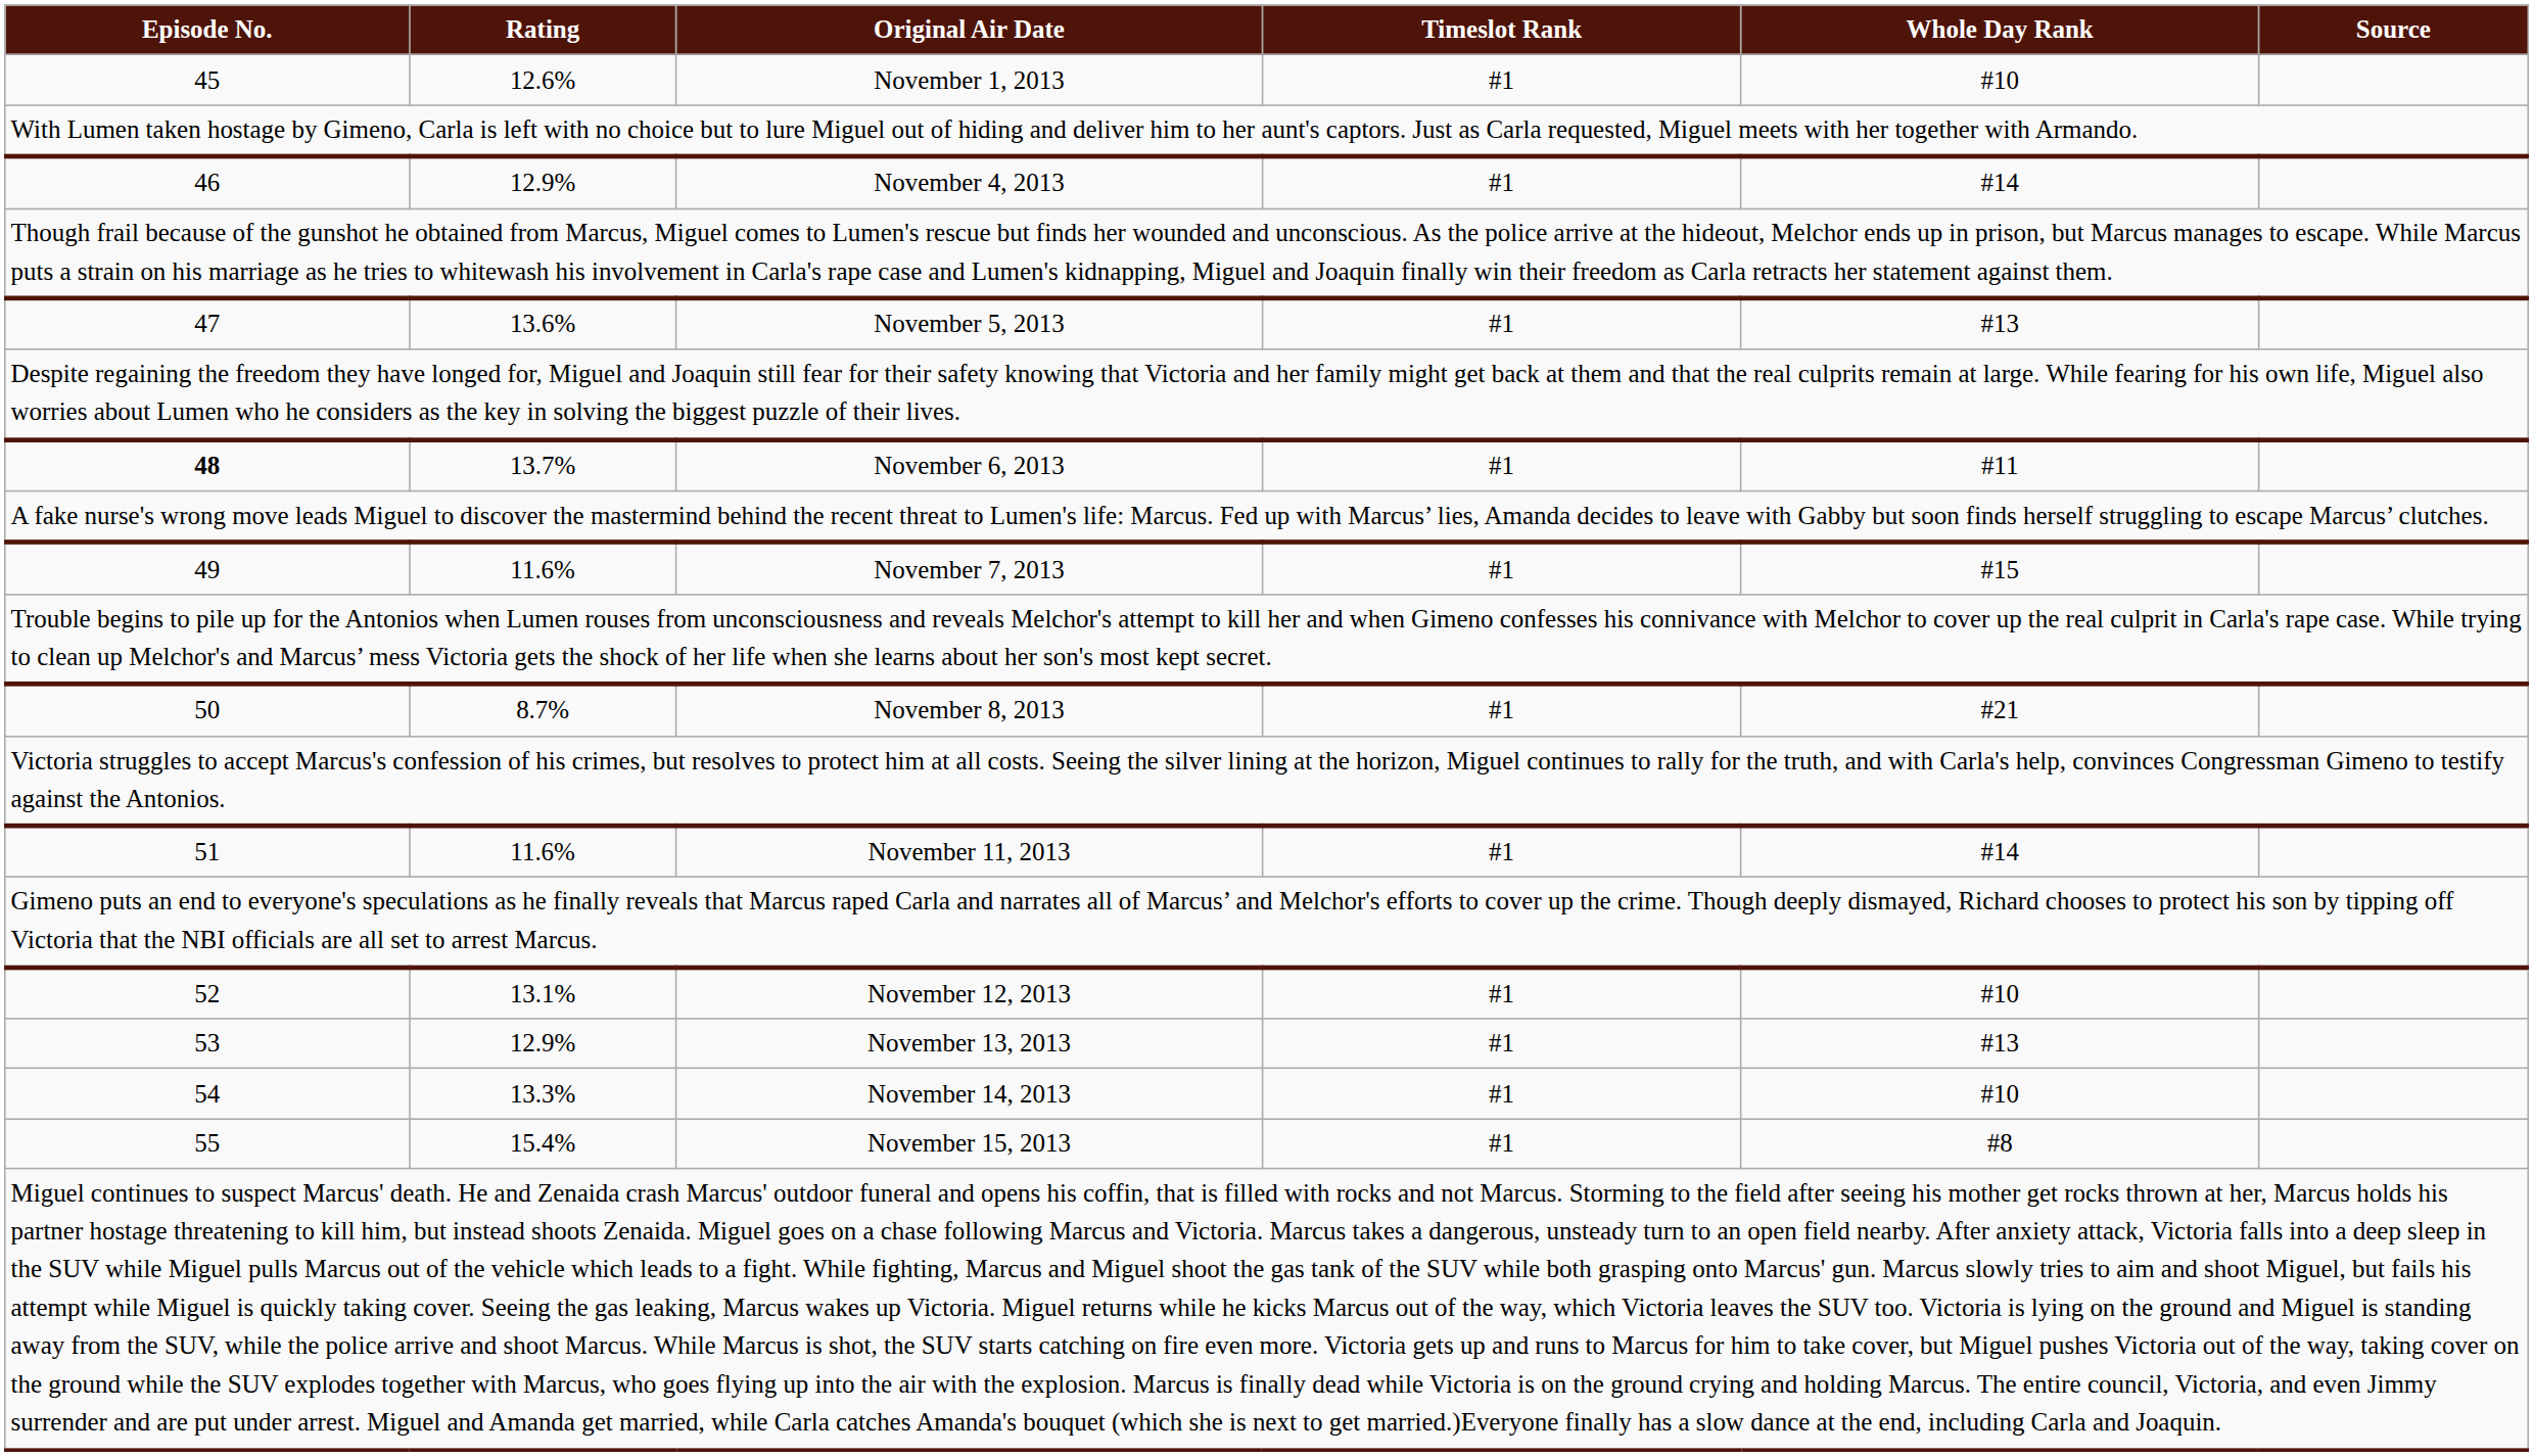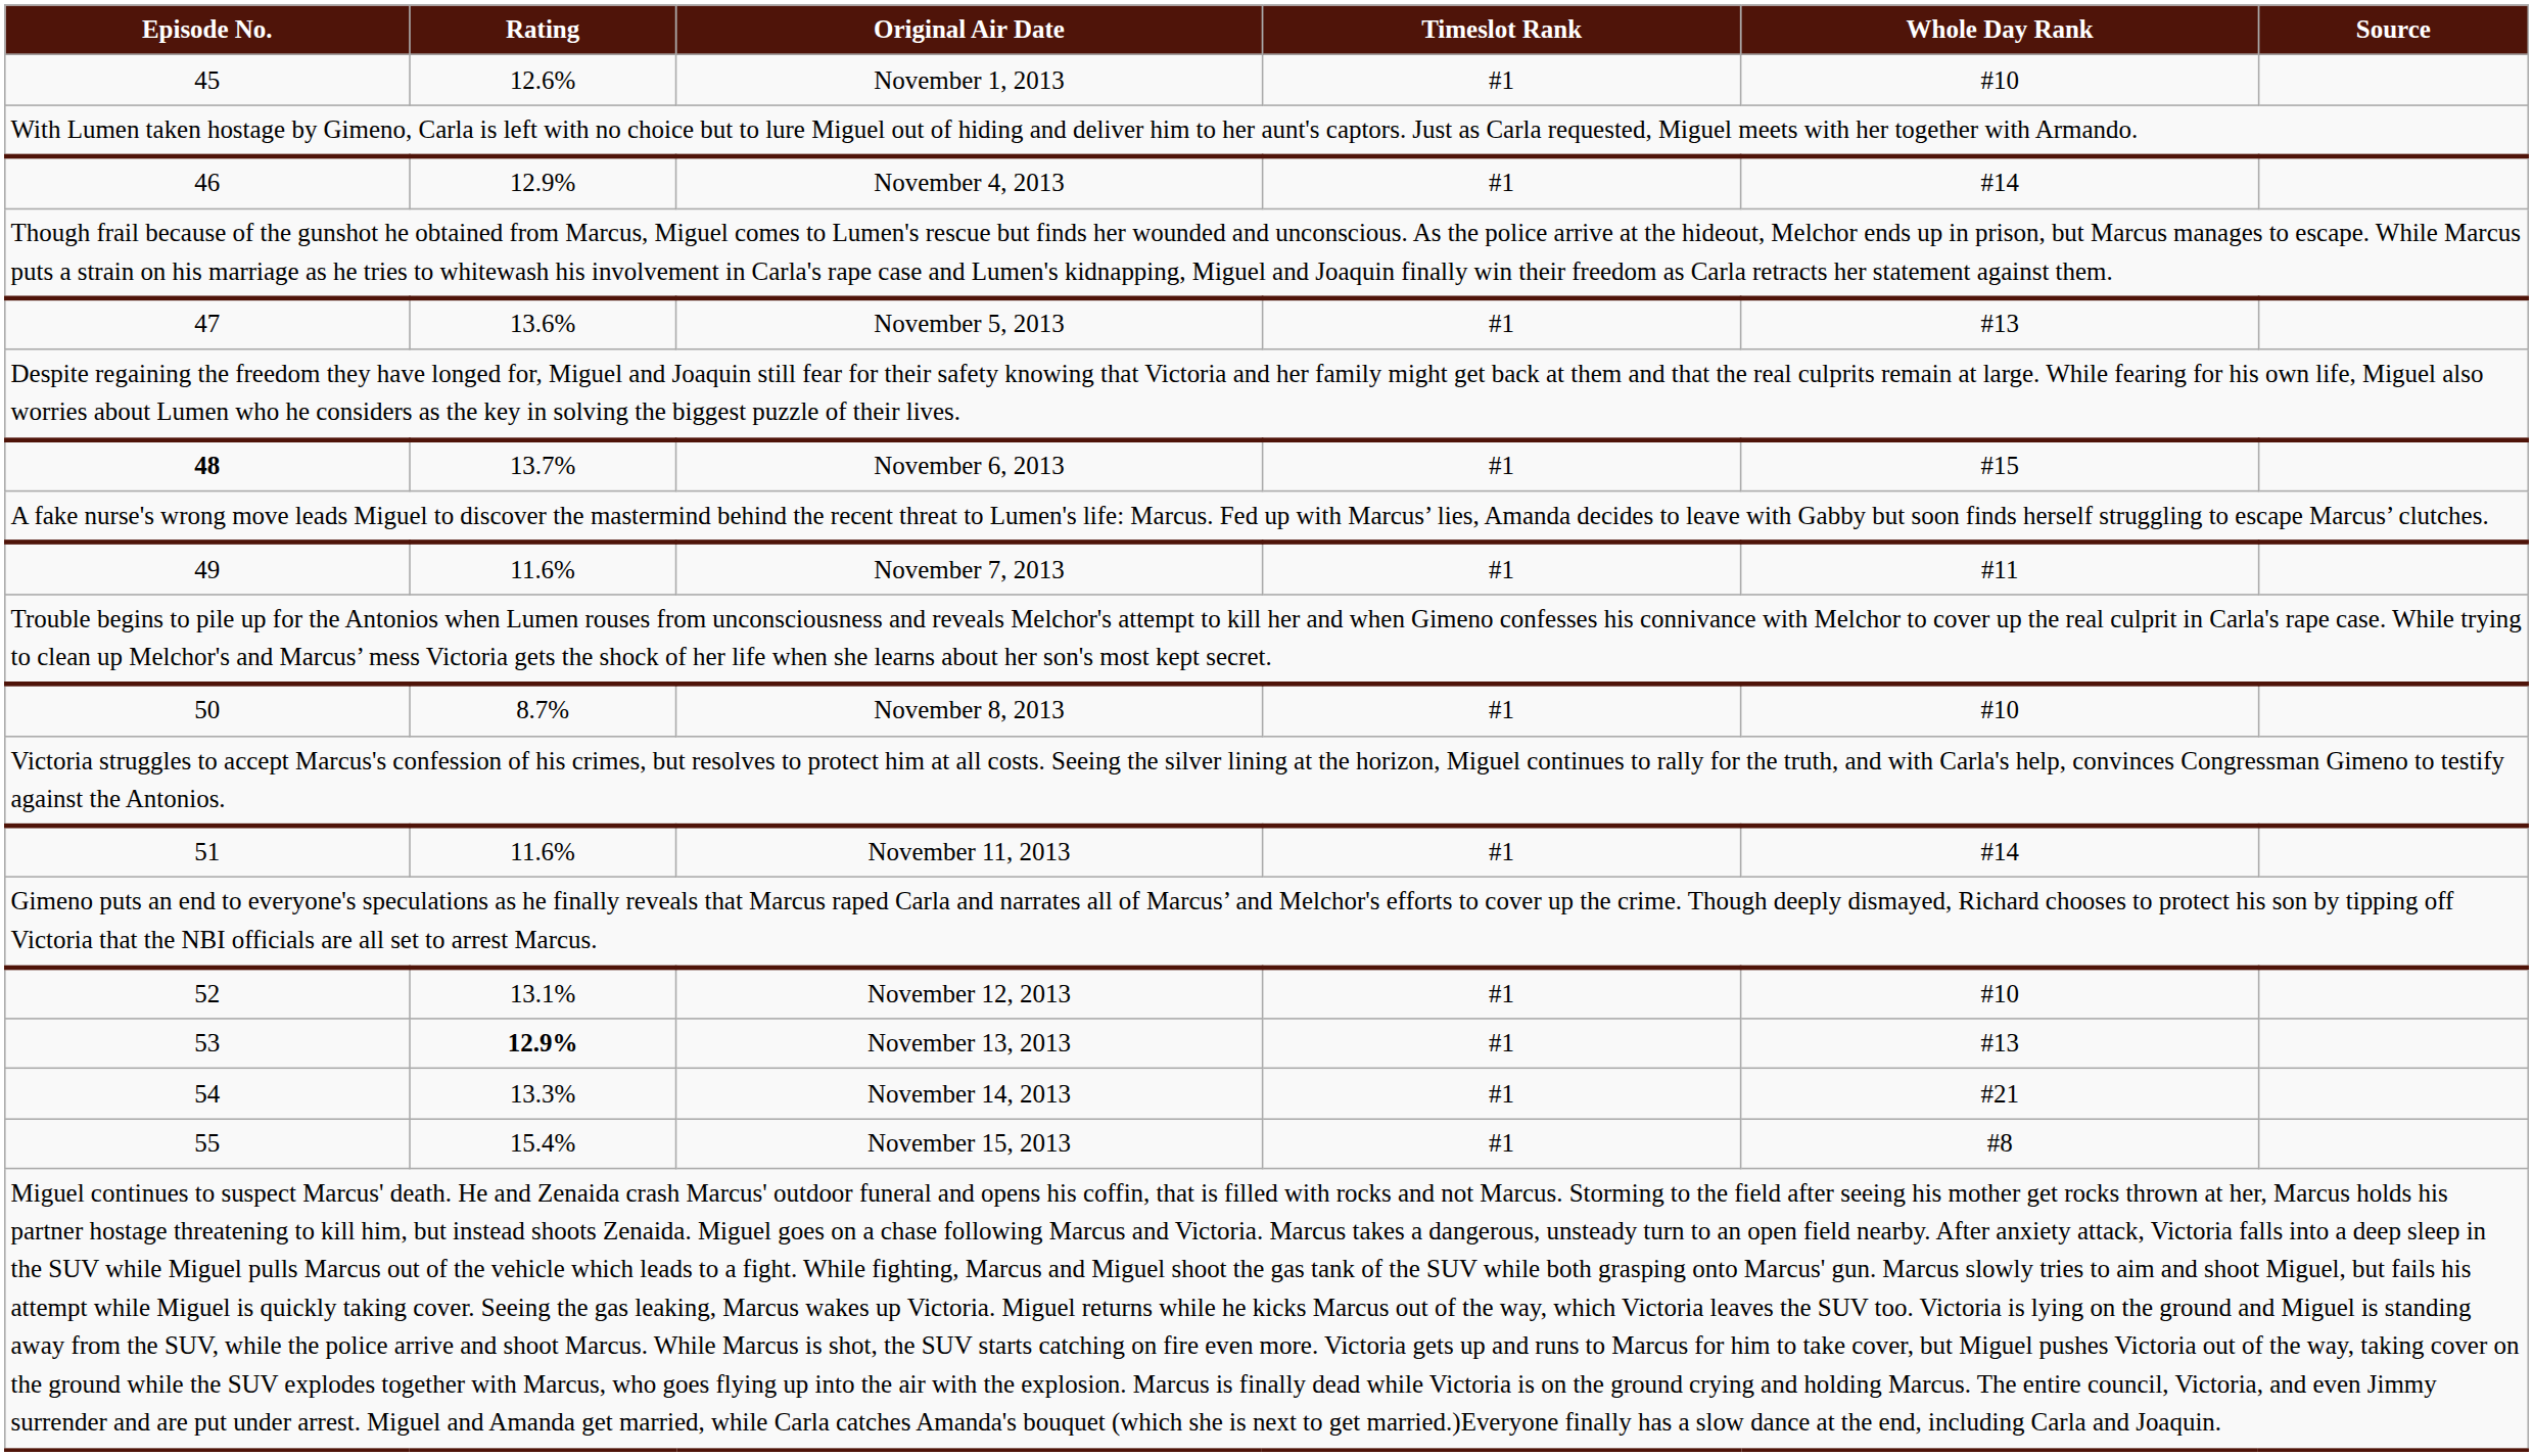November 6, 2013 | Whole Day Rank: #11 -> #15
November 7, 2013 | Whole Day Rank: #15 -> #11
November 8, 2013 | Whole Day Rank: #21 -> #10
November 13, 2013 | Rating: normal -> bold
November 14, 2013 | Whole Day Rank: #10 -> #21
